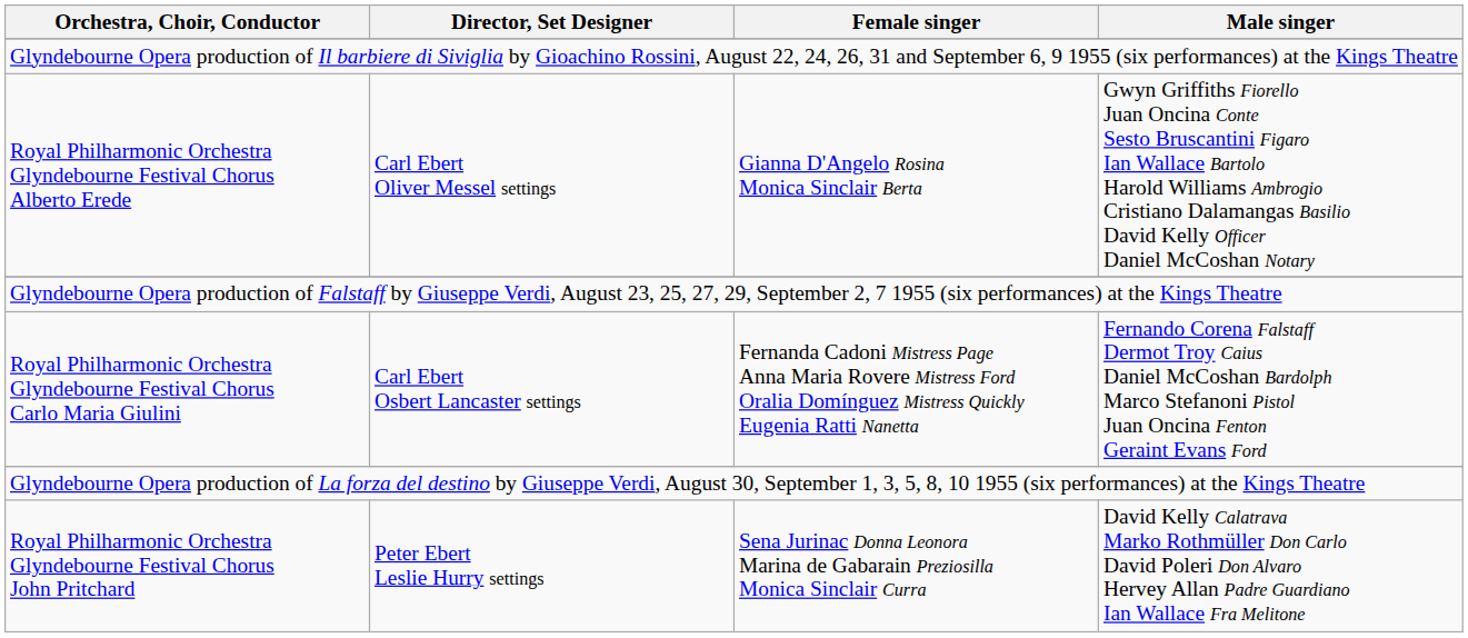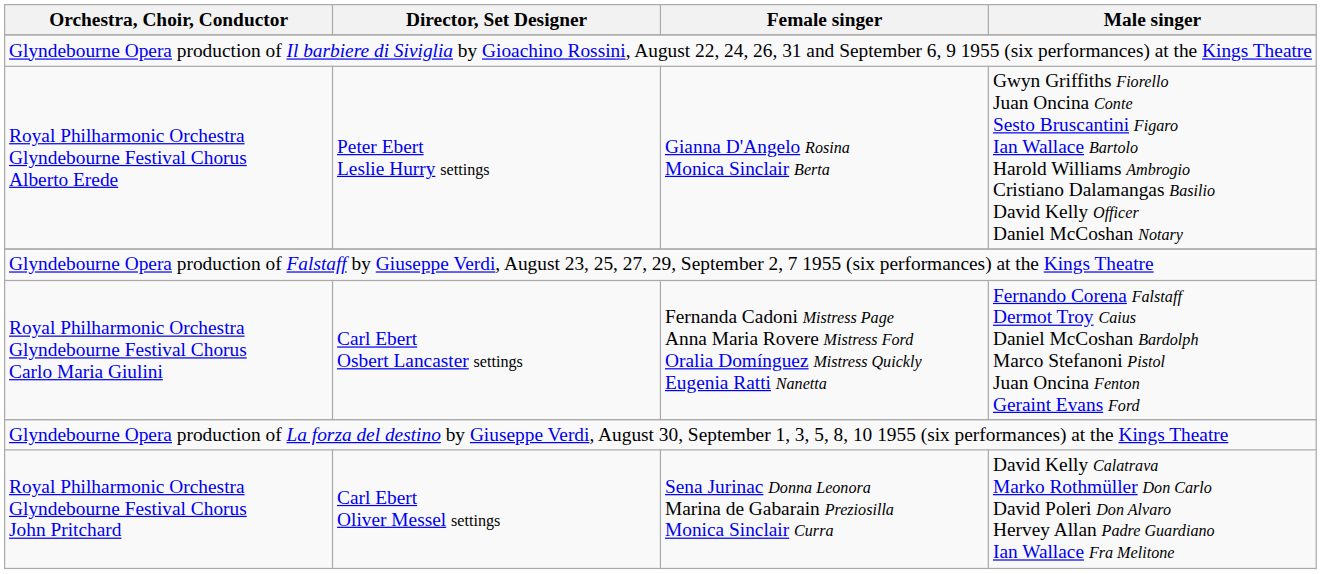row 3 | Director, Set Designer: Carl Ebert Oliver Messel settings -> Peter Ebert Leslie Hurry settings
row 7 | Director, Set Designer: Peter Ebert Leslie Hurry settings -> Carl Ebert Oliver Messel settings
